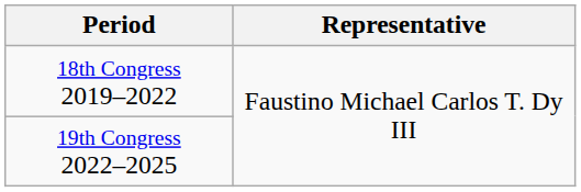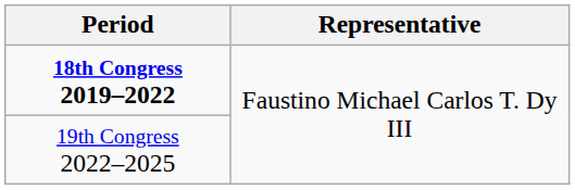18th Congress 2019–2022 | Period: normal -> bold
